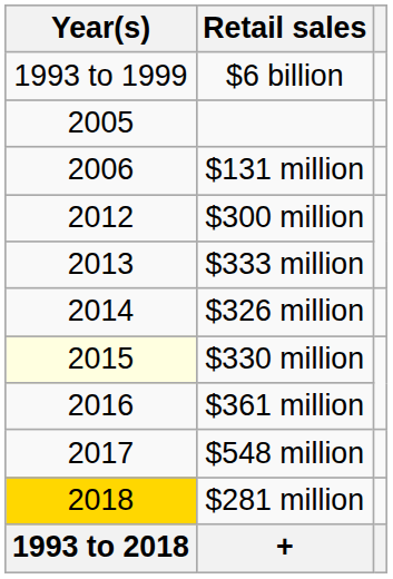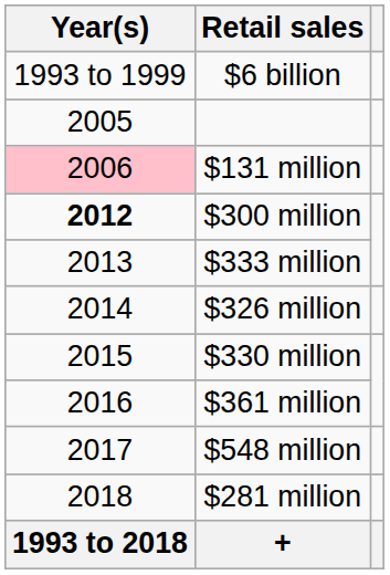$131 million | Year(s): no background -> pink background
$300 million | Year(s): normal -> bold
$330 million | Year(s): lightyellow background -> no background
$281 million | Year(s): gold background -> no background
